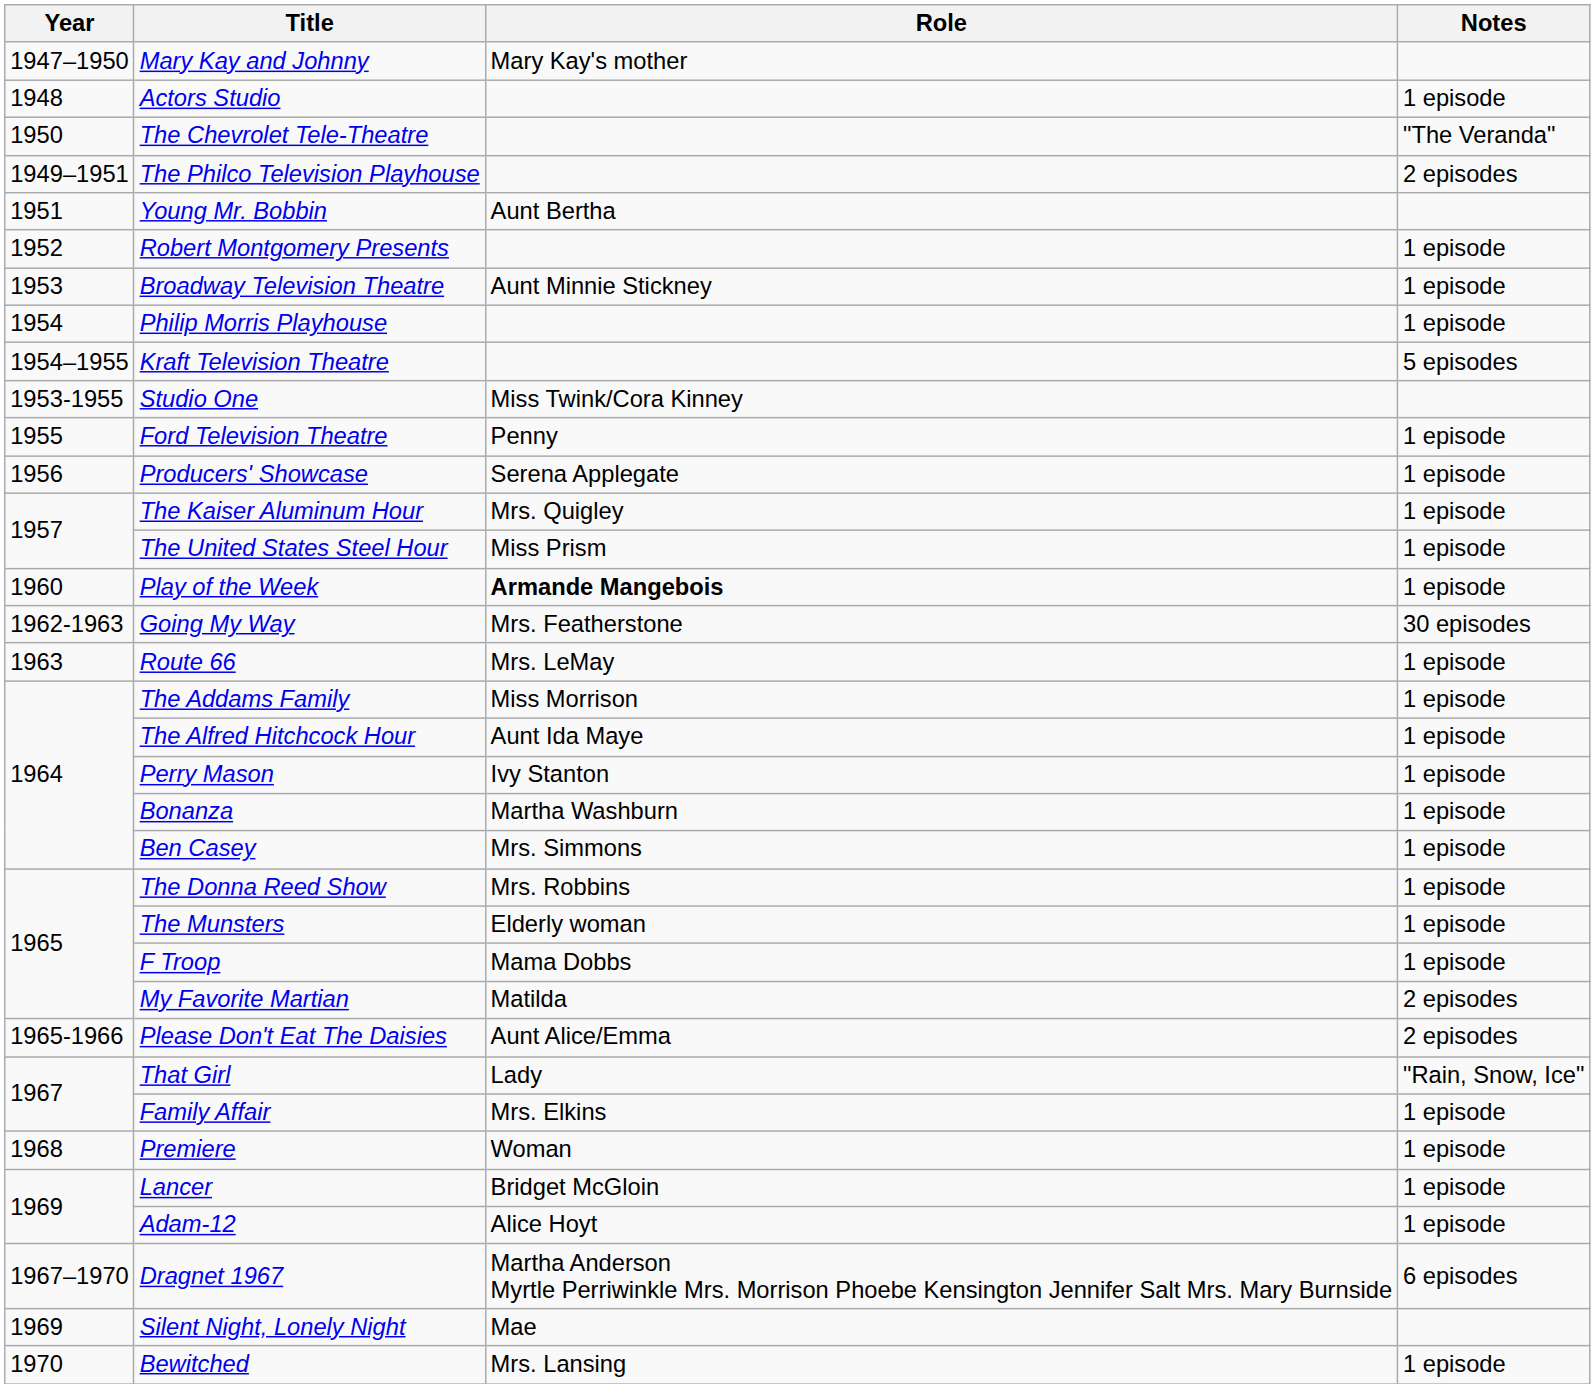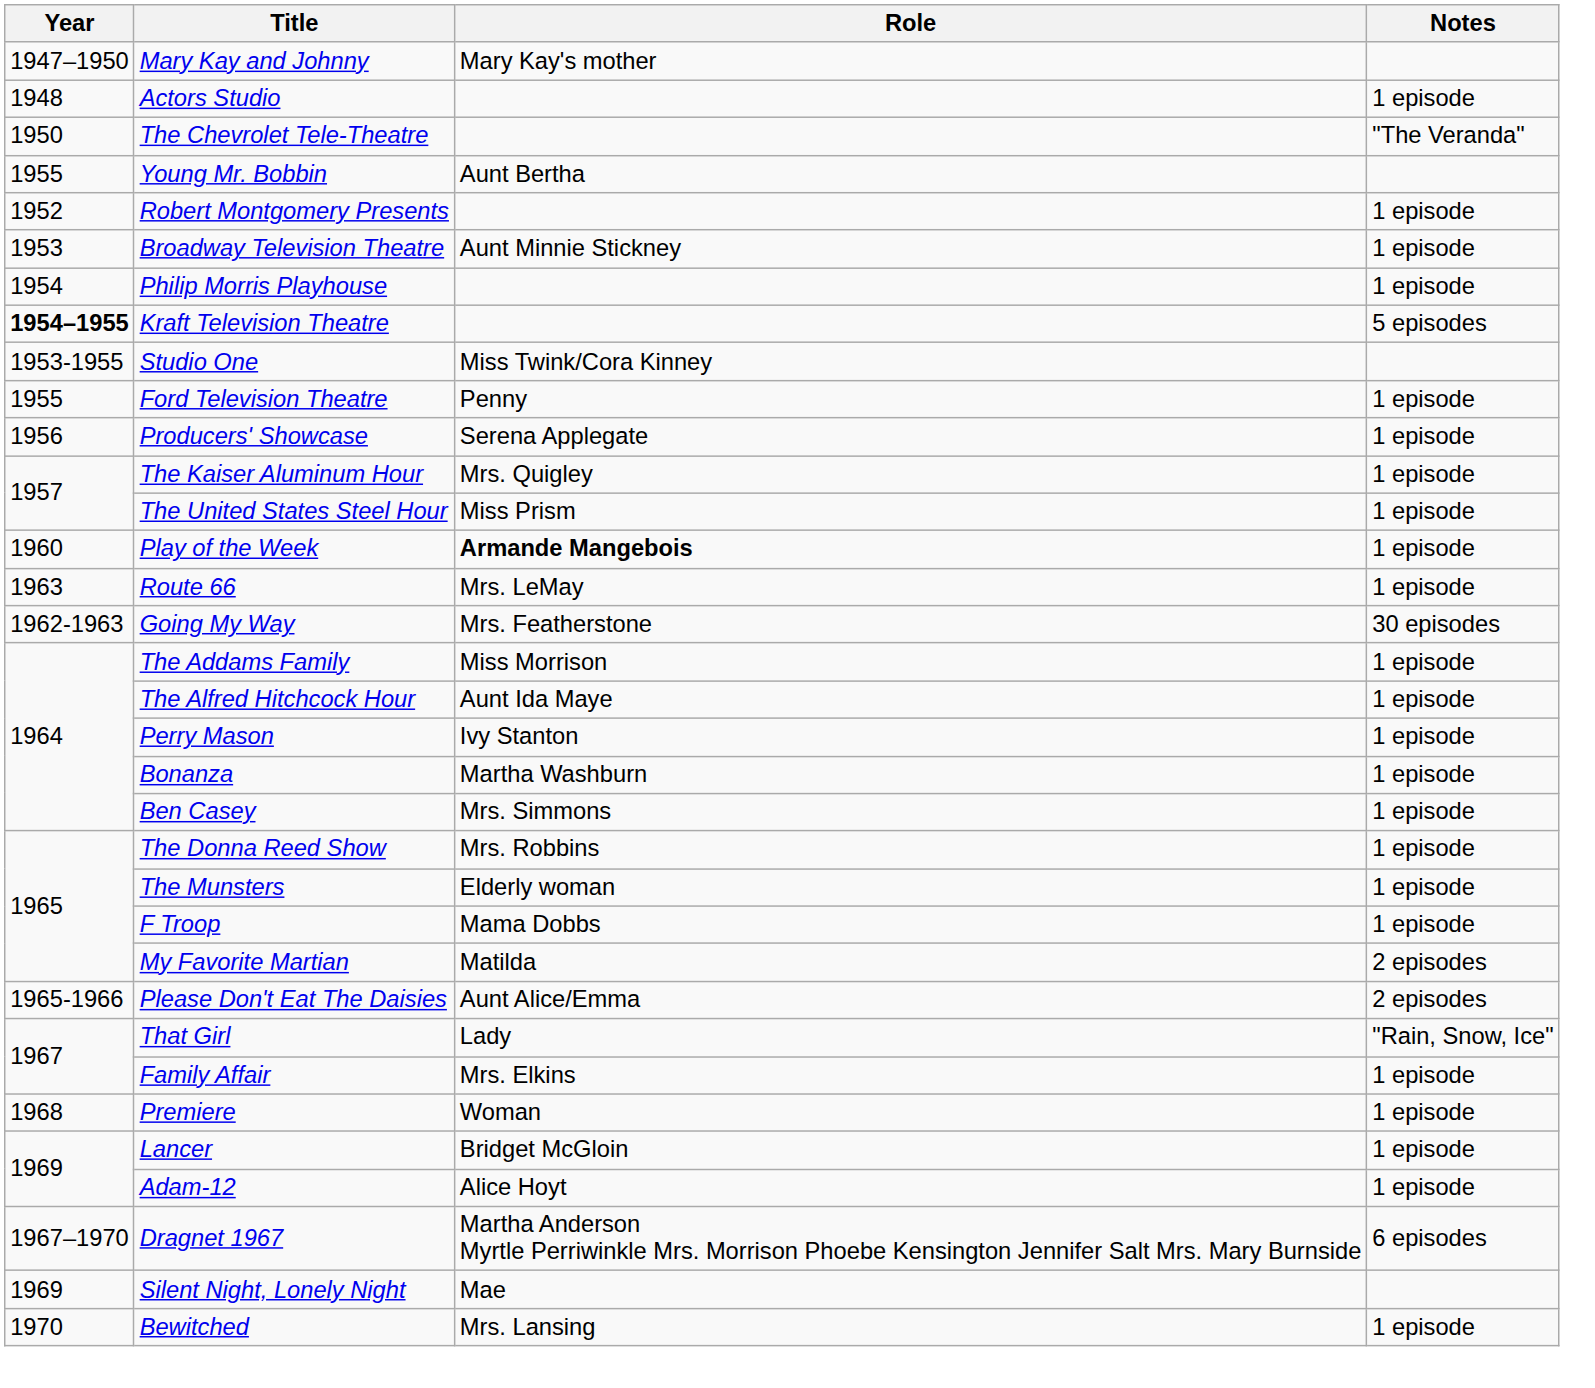- row: 1949–1951 | The Philco Television Playhouse | 2 episodes
Young Mr. Bobbin | Year: 1951 -> 1955
Kraft Television Theatre | Year: normal -> bold
rows swapped: Going My Way <-> Route 66
